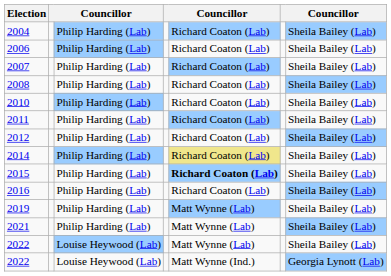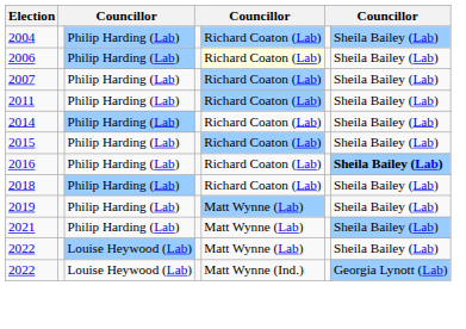2006 | column 5: no background -> lightyellow background
- row: 2008 | Philip Harding (Lab) | Richard Coaton (Lab) | Sheila Bailey (Lab)
- row: 2010 | Philip Harding (Lab) | Richard Coaton (Lab) | Sheila Bailey (Lab)
- row: 2012 | Philip Harding (Lab) | Richard Coaton (Lab) | Sheila Bailey (Lab)
2014 | column 5: khaki background -> no background
2015 | column 5: bold -> normal
2016 | column 7: normal -> bold
+ row: 2018 | Philip Harding (Lab) | Richard Coaton (Lab) | Sheila Bailey (Lab)
